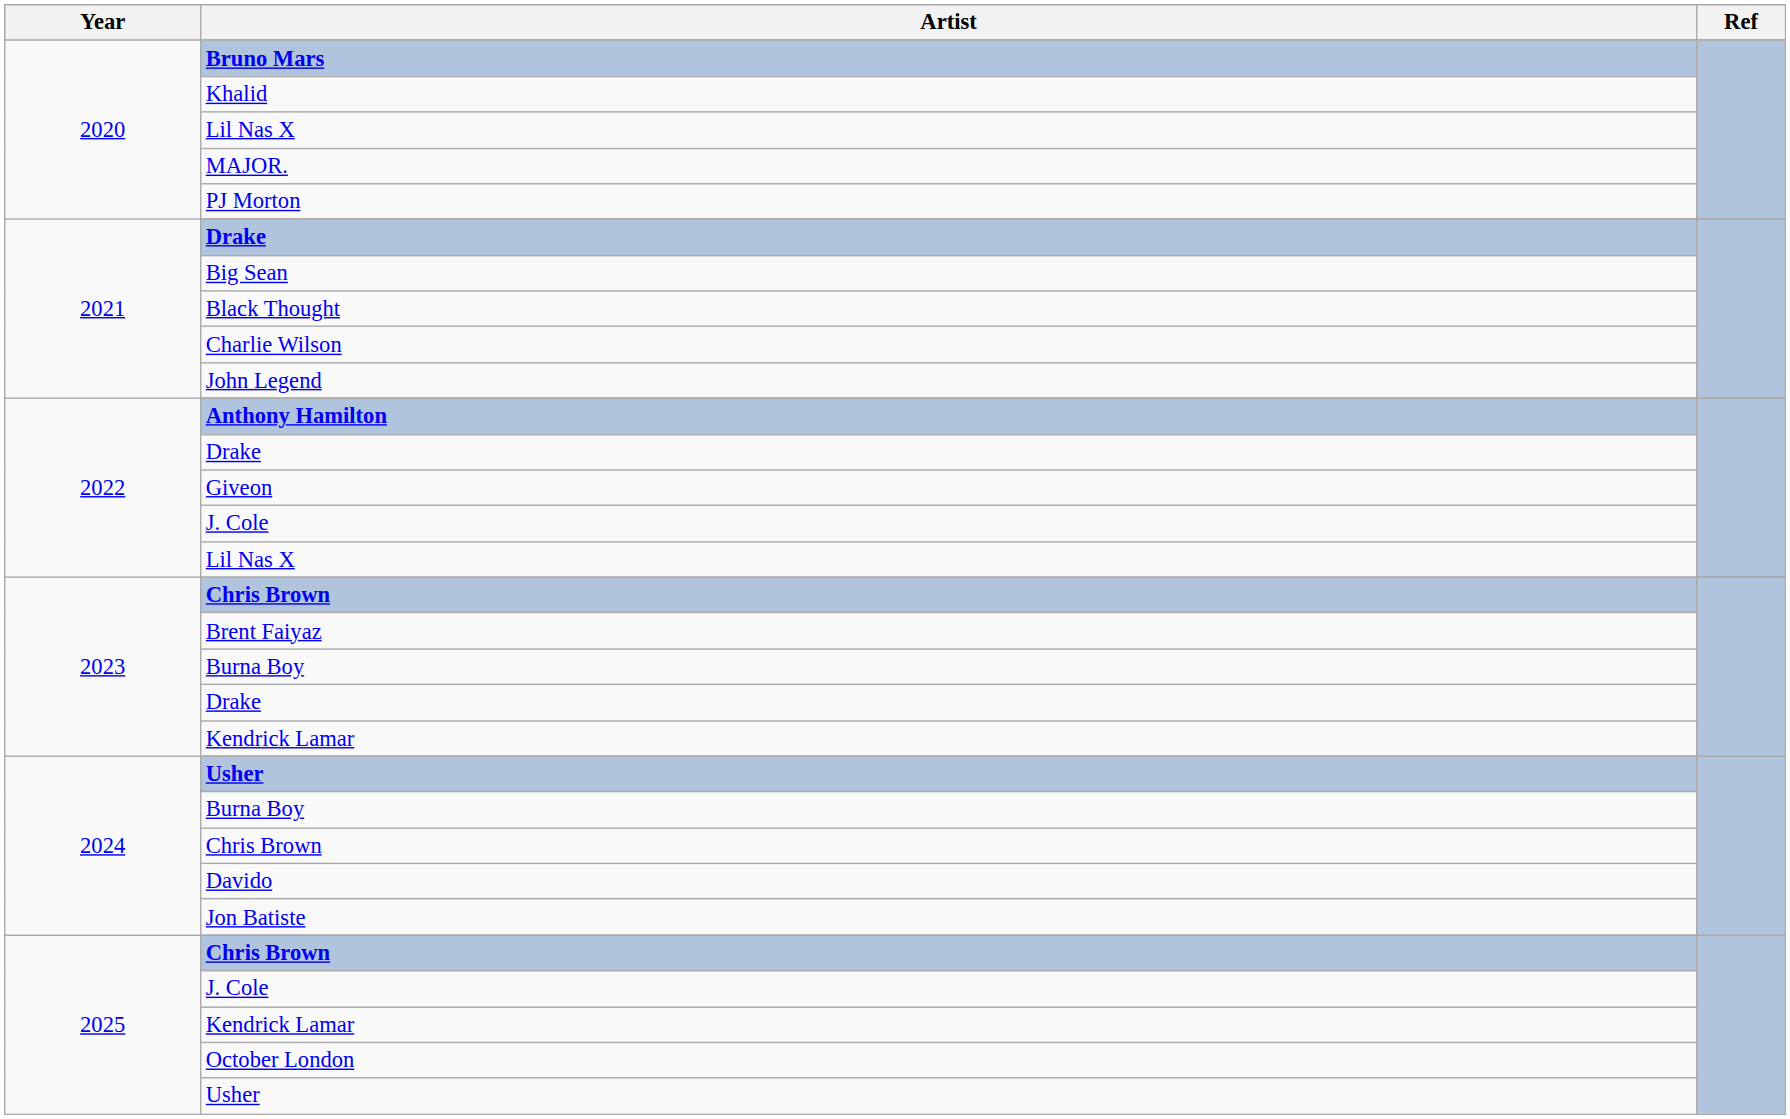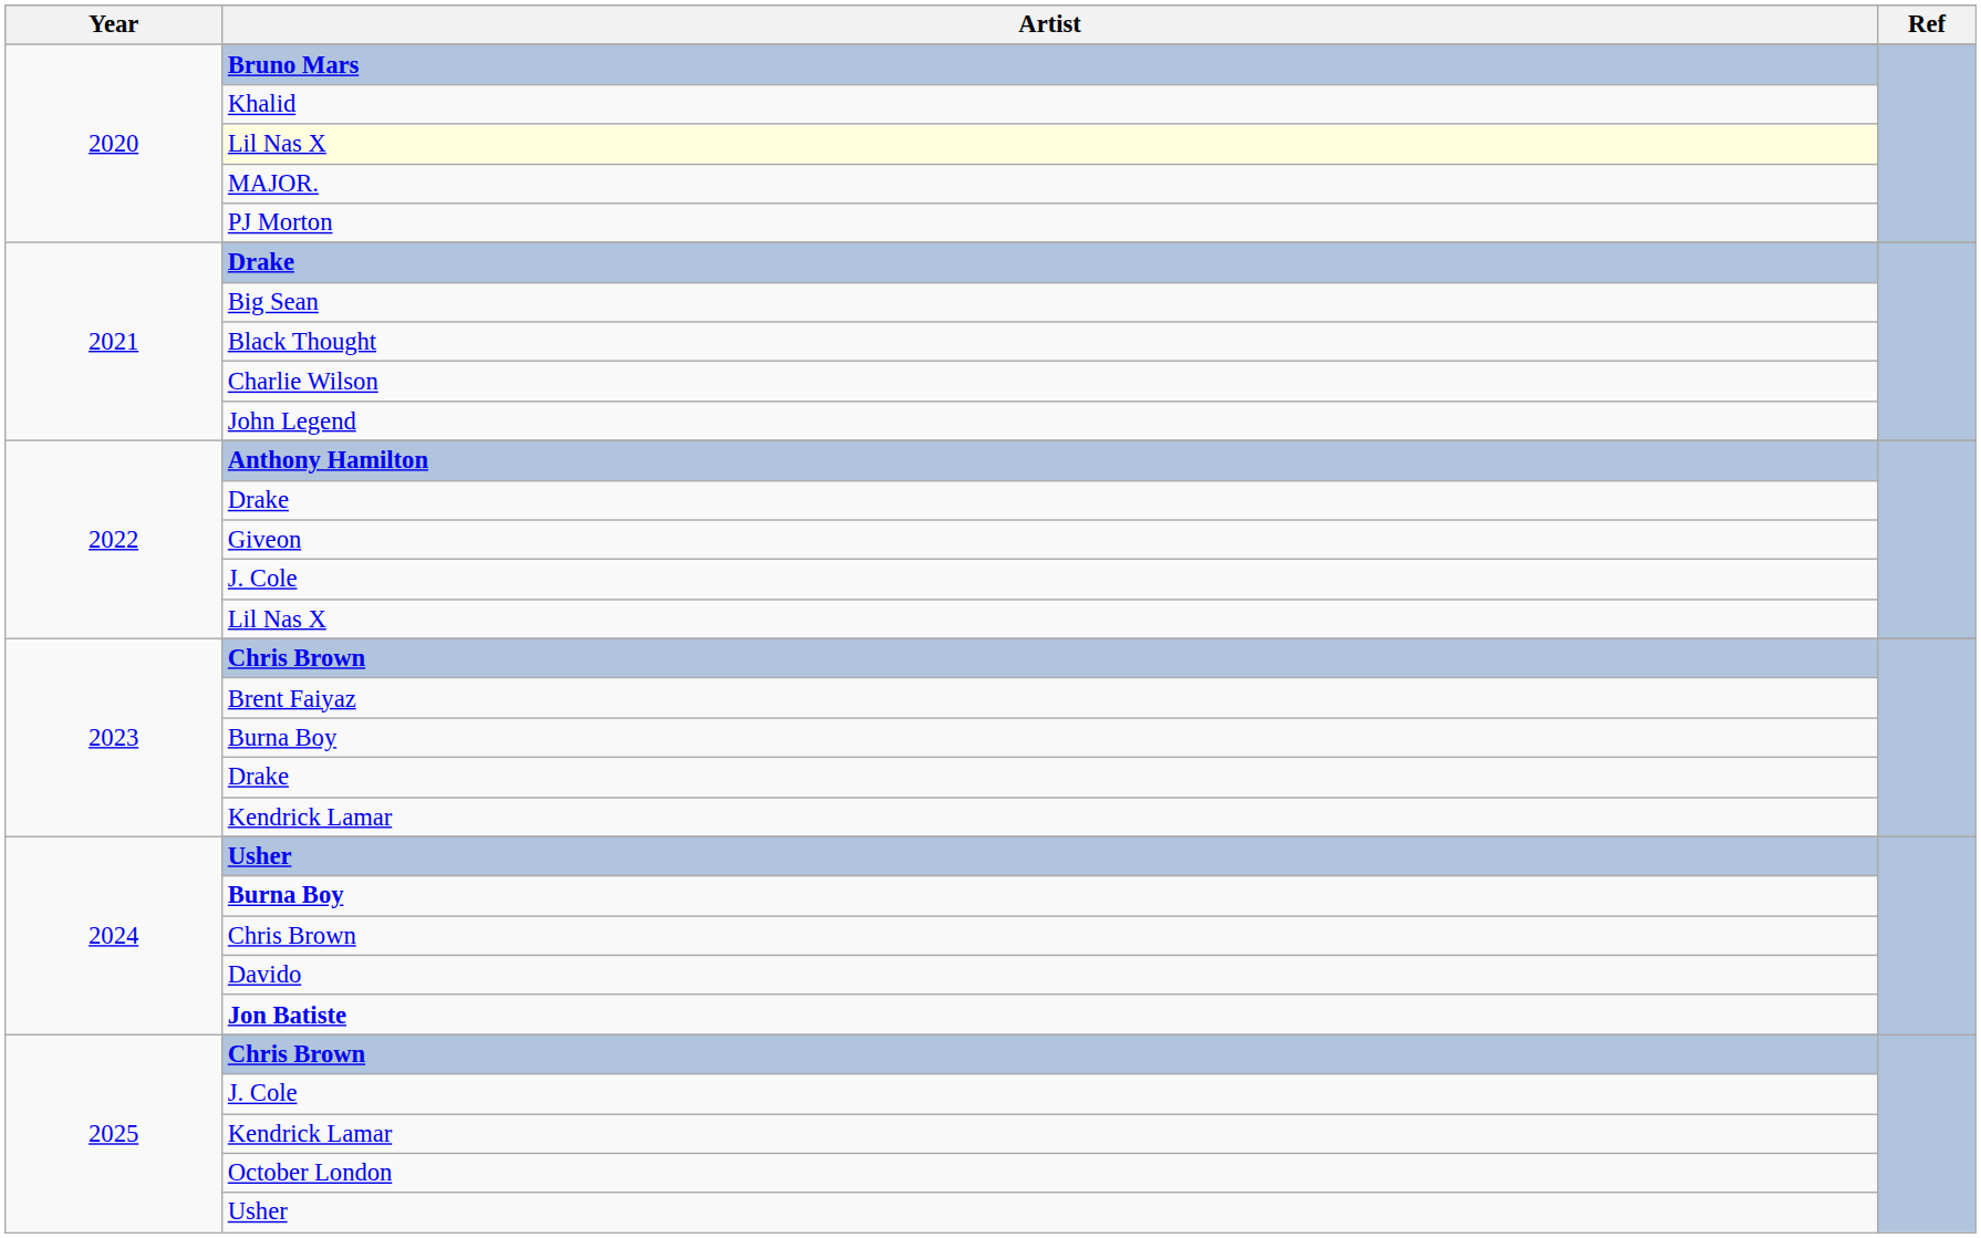2020 / Lil Nas X | Artist: no background -> lightyellow background
2024 / Burna Boy | Artist: normal -> bold
Jon Batiste | Artist: normal -> bold
